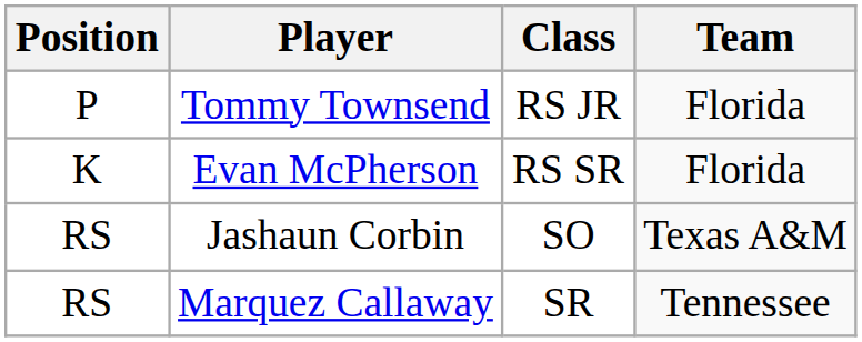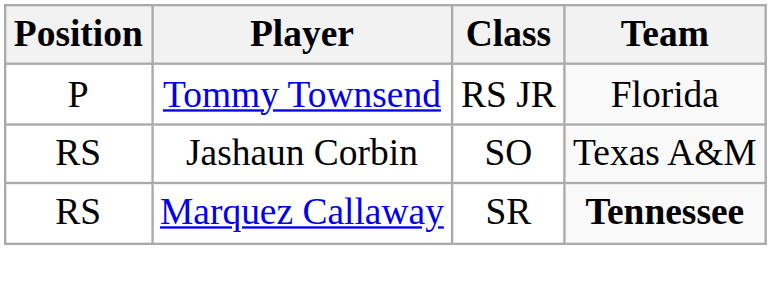- row: K | Evan McPherson | RS SR | Florida
Marquez Callaway | Team: normal -> bold
